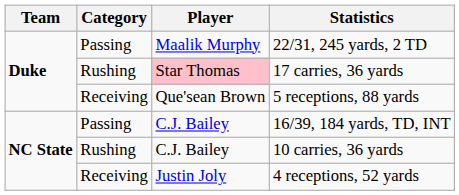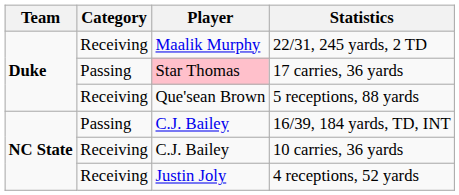22/31, 245 yards, 2 TD | Category: Passing -> Receiving
17 carries, 36 yards | Category: Rushing -> Passing
10 carries, 36 yards | Category: Rushing -> Receiving
